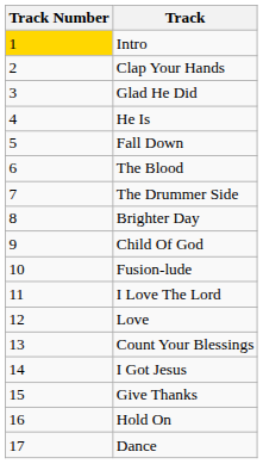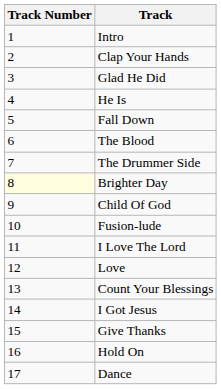Intro | Track Number: gold background -> no background
Brighter Day | Track Number: no background -> lightyellow background
